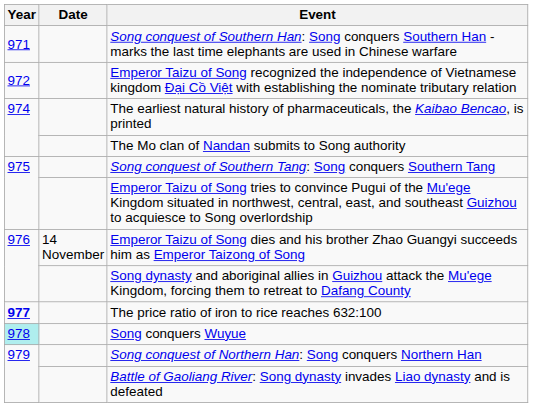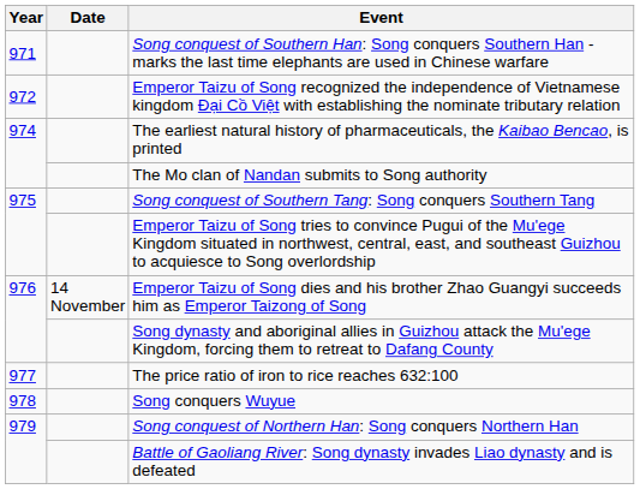The price ratio of iron to rice reaches 632:100 | Year: bold -> normal
Song conquers Wuyue | Year: paleturquoise background -> no background
